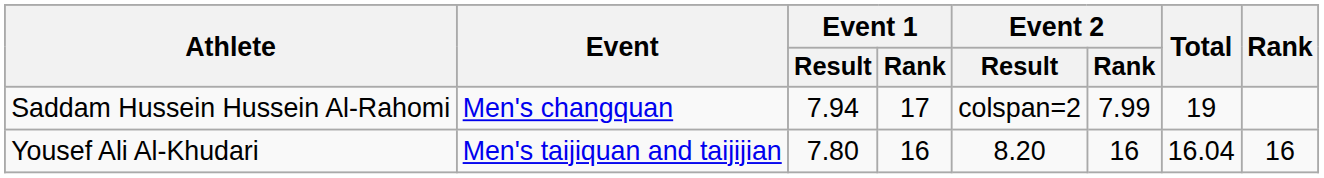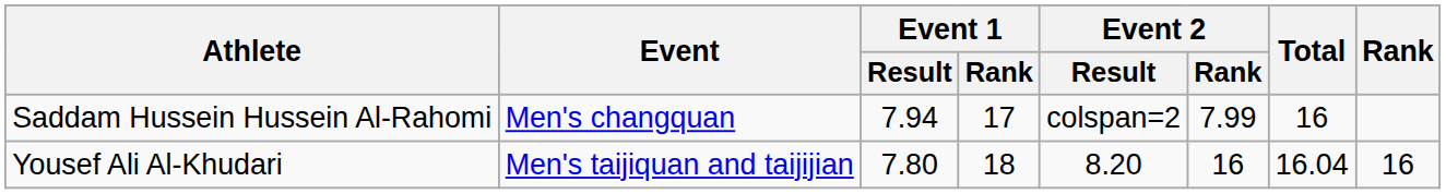Saddam Hussein Hussein Al-Rahomi | Total: 19 -> 16
Yousef Ali Al-Khudari | Event 1 / Rank: 16 -> 18
